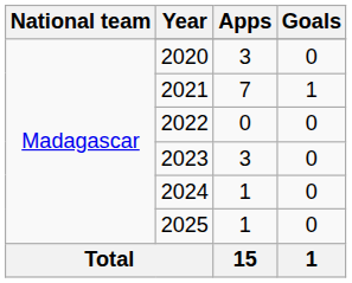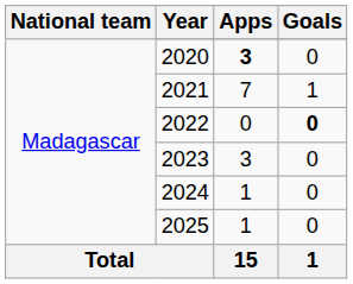2020 | Apps: normal -> bold
2022 | Goals: normal -> bold
